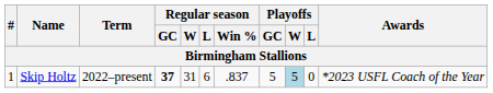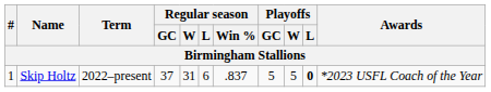Skip Holtz | Regular season / GC: bold -> normal
Skip Holtz | Playoffs / W: lightblue background -> no background
Skip Holtz | Playoffs / L: normal -> bold
